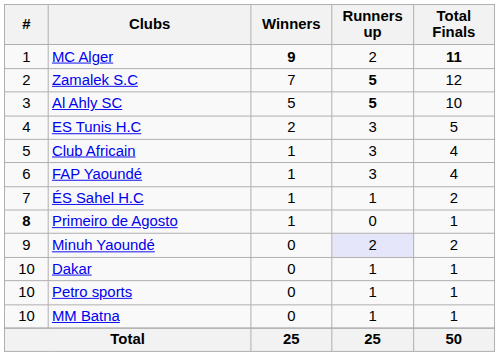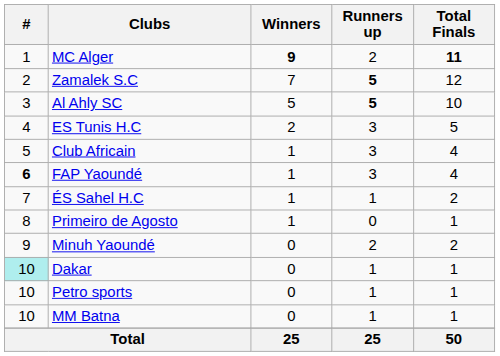FAP Yaoundé | #: normal -> bold
Primeiro de Agosto | #: bold -> normal
Minuh Yaoundé | Runners up: lavender background -> no background
Dakar | #: no background -> paleturquoise background
